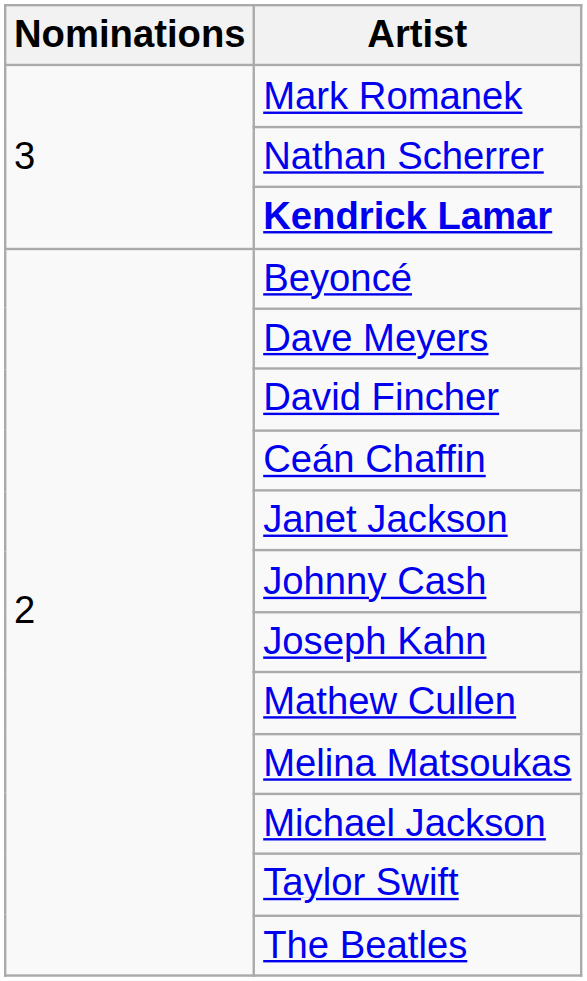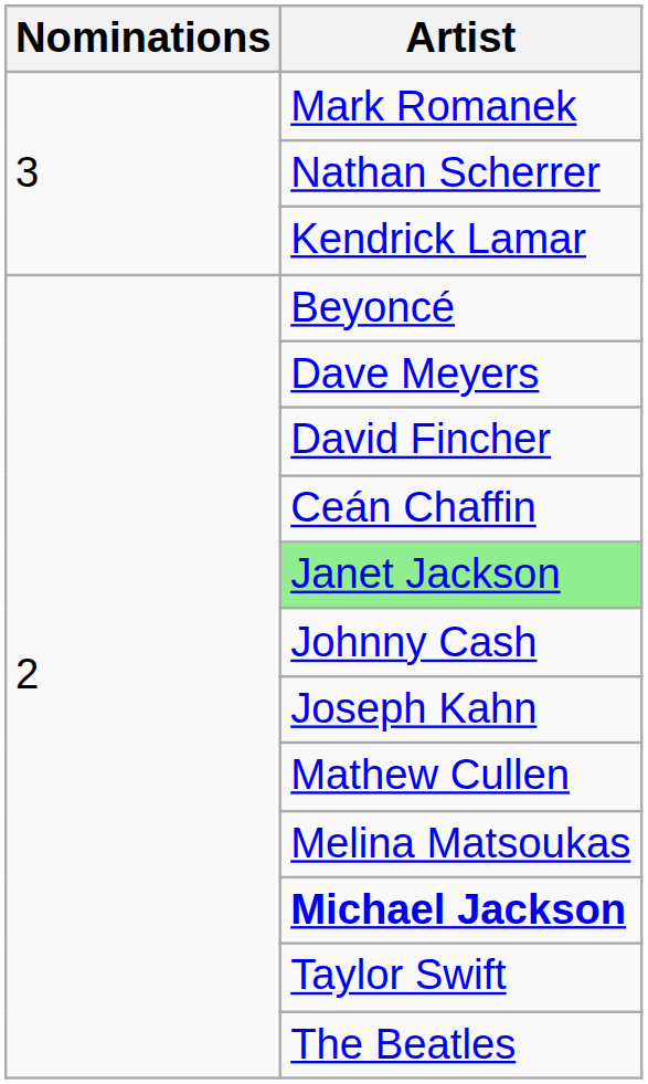Kendrick Lamar | Artist: bold -> normal
Janet Jackson | Artist: no background -> lightgreen background
Michael Jackson | Artist: normal -> bold
